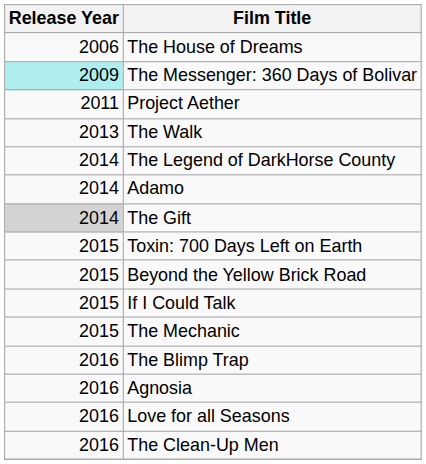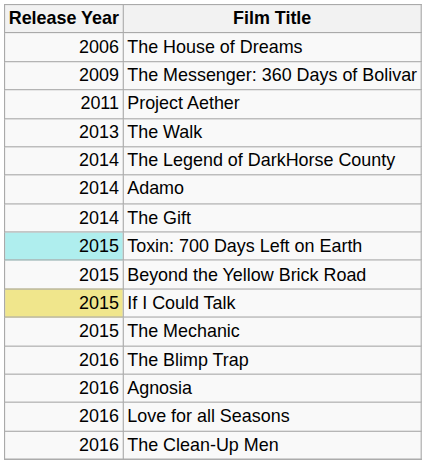The Messenger: 360 Days of Bolivar | Release Year: paleturquoise background -> no background
The Gift | Release Year: lightgrey background -> no background
Toxin: 700 Days Left on Earth | Release Year: no background -> paleturquoise background
If I Could Talk | Release Year: no background -> khaki background
